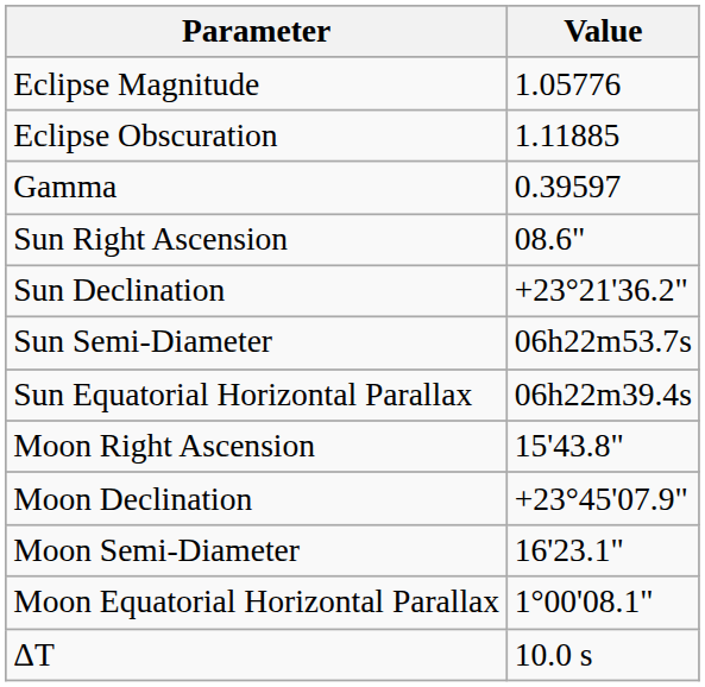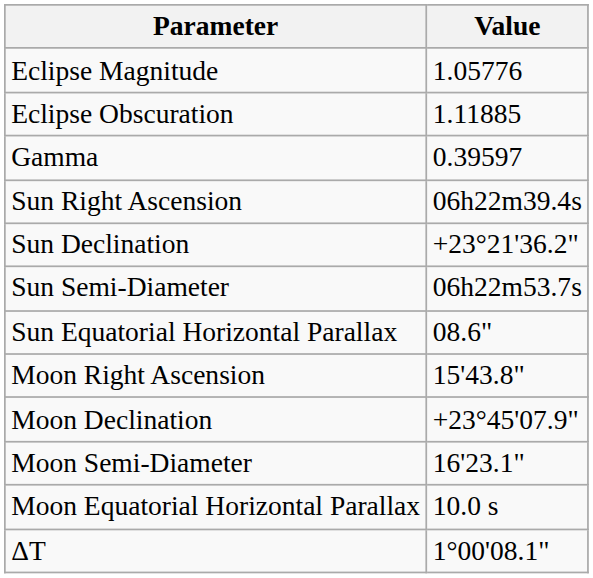Sun Right Ascension | Value: 08.6" -> 06h22m39.4s
Sun Equatorial Horizontal Parallax | Value: 06h22m39.4s -> 08.6"
Moon Equatorial Horizontal Parallax | Value: 1°00'08.1" -> 10.0 s
ΔT | Value: 10.0 s -> 1°00'08.1"
